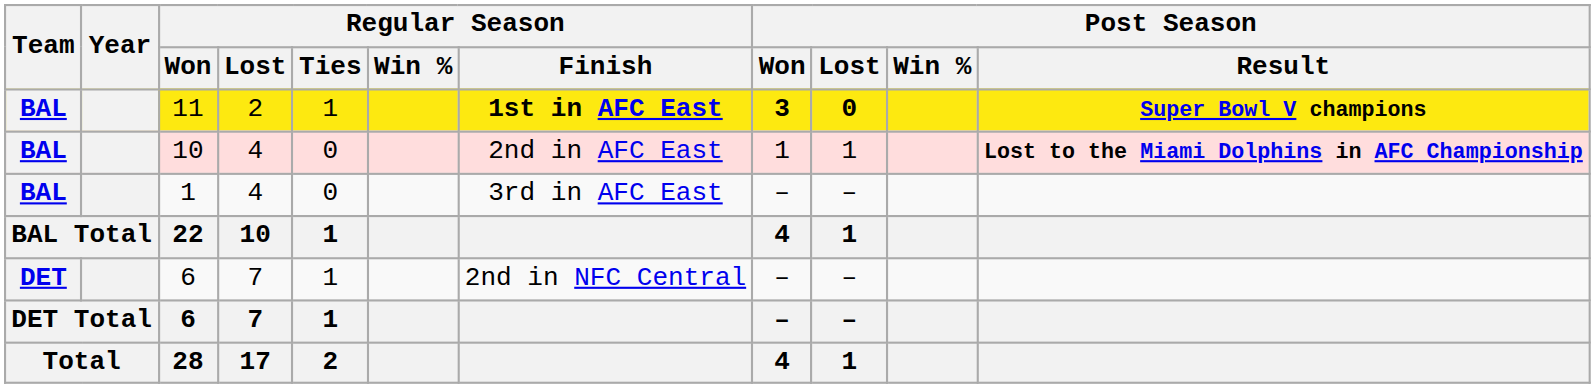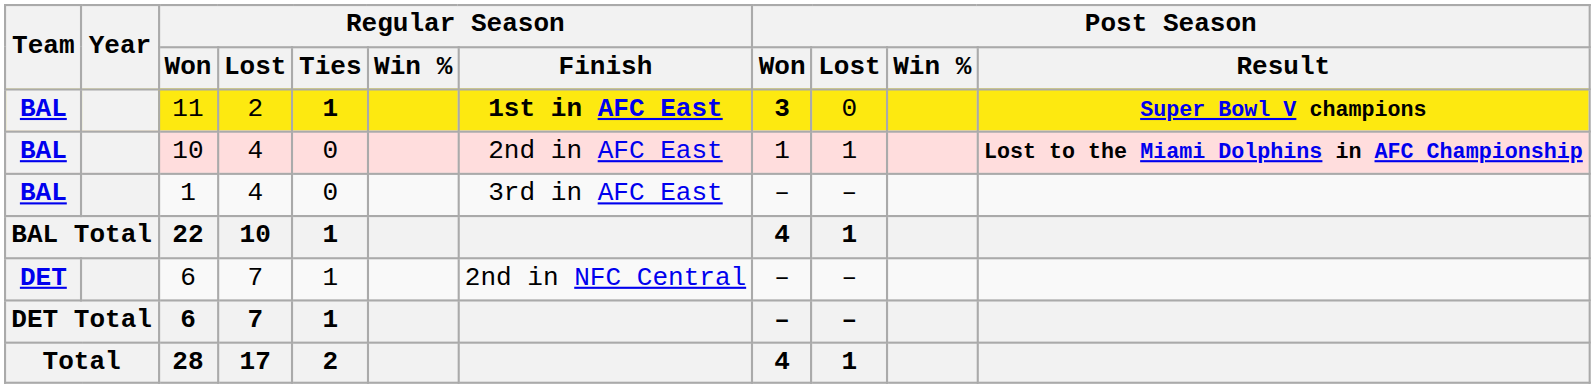11 | Regular Season / Ties: normal -> bold
11 | Post Season / Lost: bold -> normal
